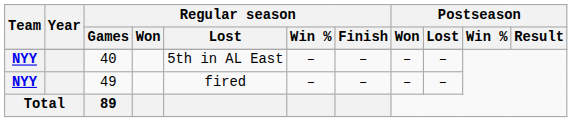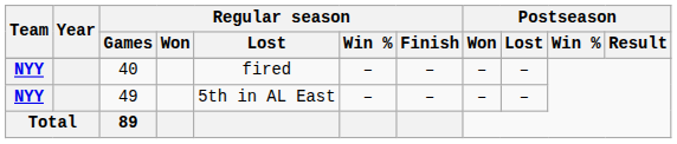40 | Regular season / Lost: 5th in AL East -> fired
49 | Regular season / Lost: fired -> 5th in AL East
